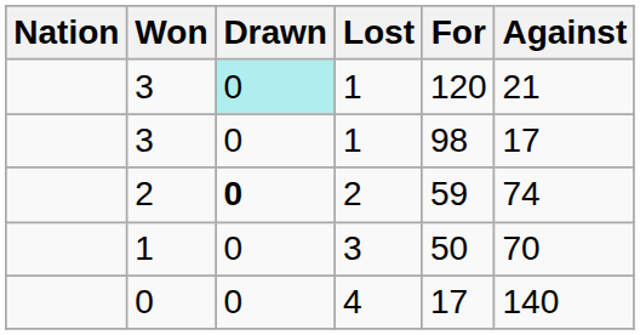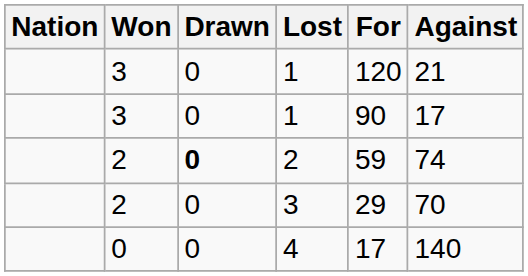row 2 | Drawn: paleturquoise background -> no background
row 3 | For: 98 -> 90
row 5 | Won: 1 -> 2
row 5 | For: 50 -> 29
